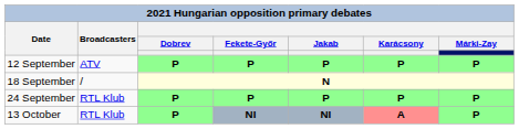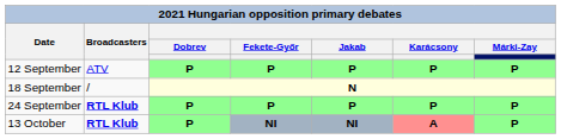24 September | Broadcasters: normal -> bold
13 October | Broadcasters: normal -> bold
